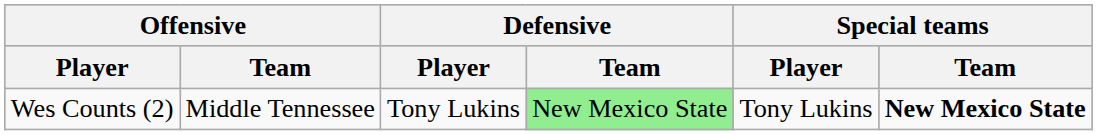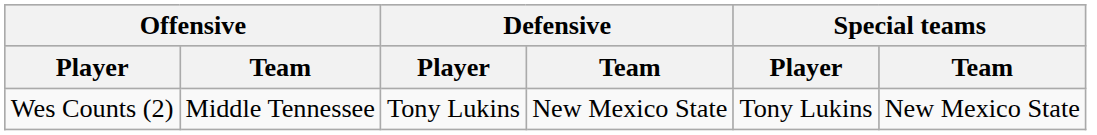Wes Counts (2) | Defensive / Team: lightgreen background -> no background
Wes Counts (2) | Special teams / Team: bold -> normal
